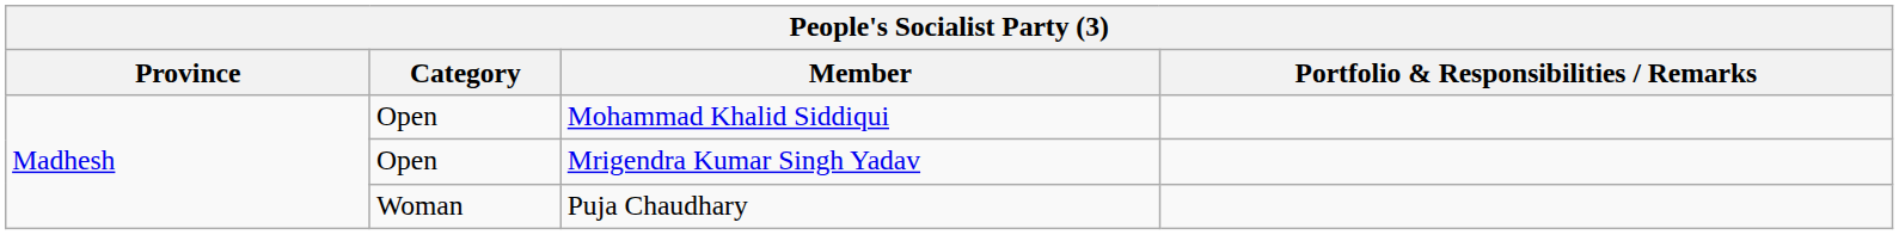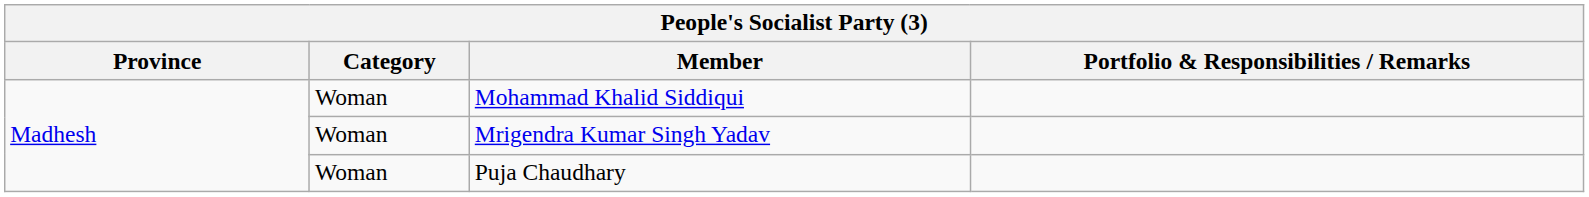Mohammad Khalid Siddiqui | Category: Open -> Woman
Mrigendra Kumar Singh Yadav | Category: Open -> Woman
